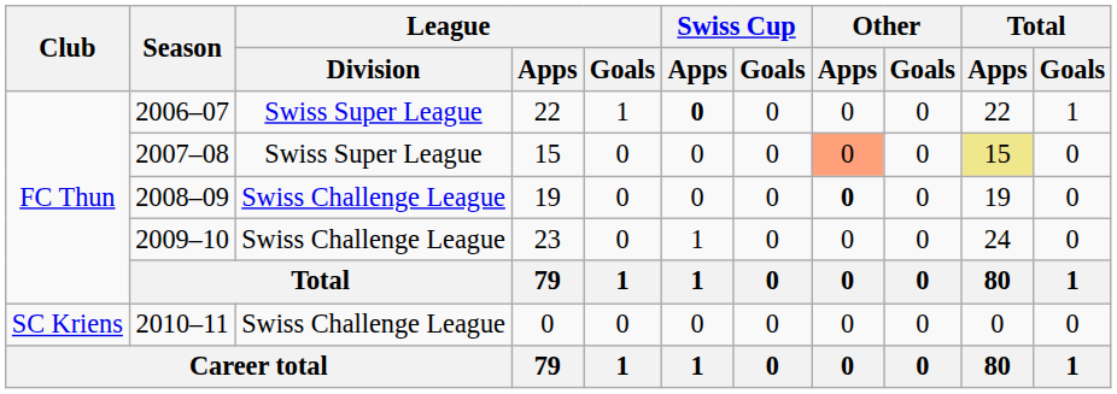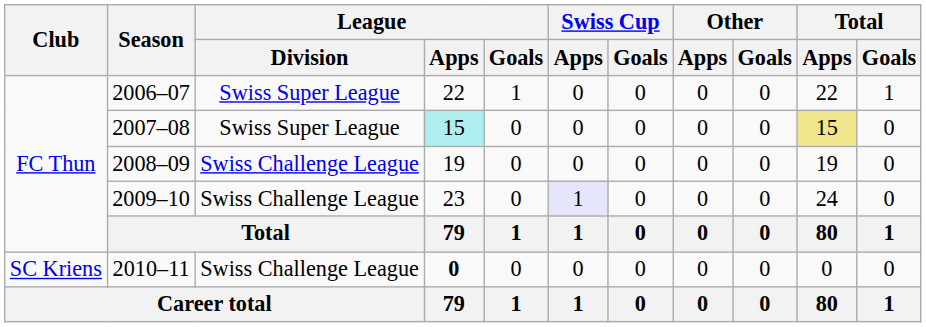2006–07 | Swiss Cup / Apps: bold -> normal
2007–08 | League / Apps: no background -> paleturquoise background
2007–08 | Other / Apps: lightsalmon background -> no background
2008–09 | Other / Apps: bold -> normal
2009–10 | Swiss Cup / Apps: no background -> lavender background
2010–11 | League / Apps: normal -> bold
